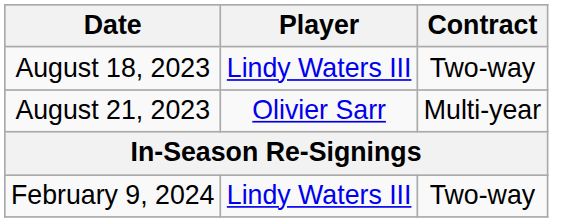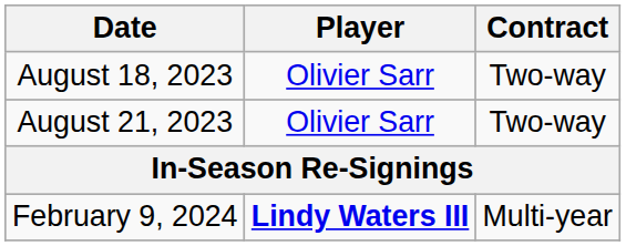August 18, 2023 | Player: Lindy Waters III -> Olivier Sarr
August 21, 2023 | Contract: Multi-year -> Two-way
February 9, 2024 | Player: normal -> bold
February 9, 2024 | Contract: Two-way -> Multi-year
